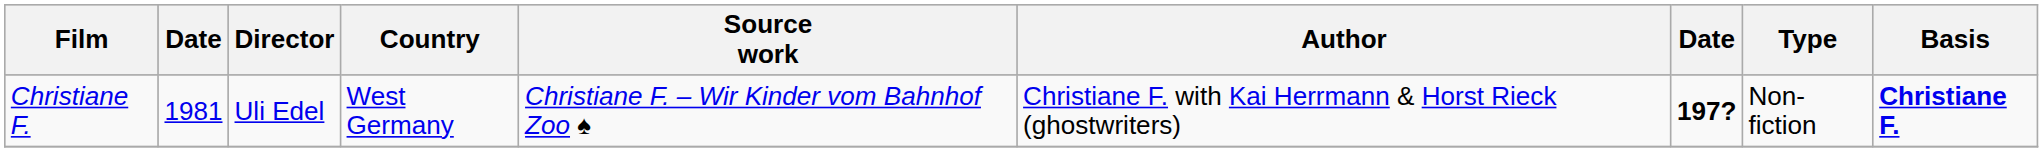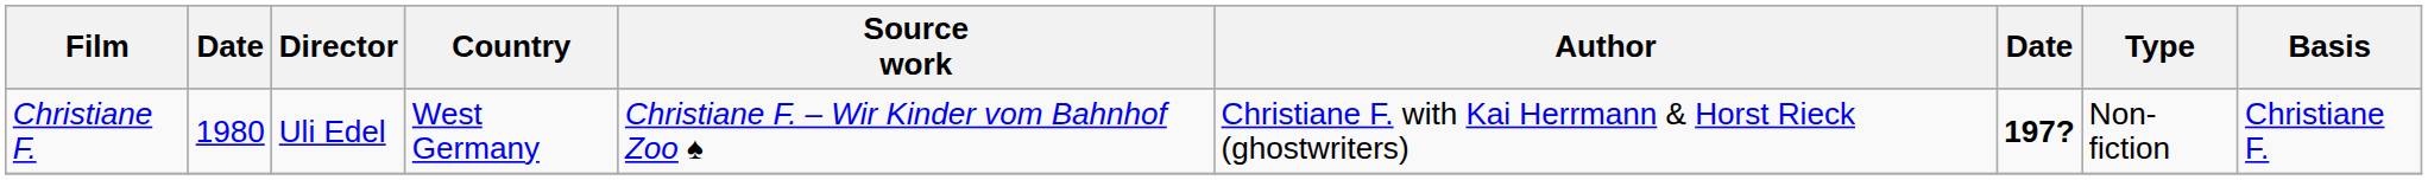row 2 | column 2: 1981 -> 1980
row 2 | Basis: bold -> normal
